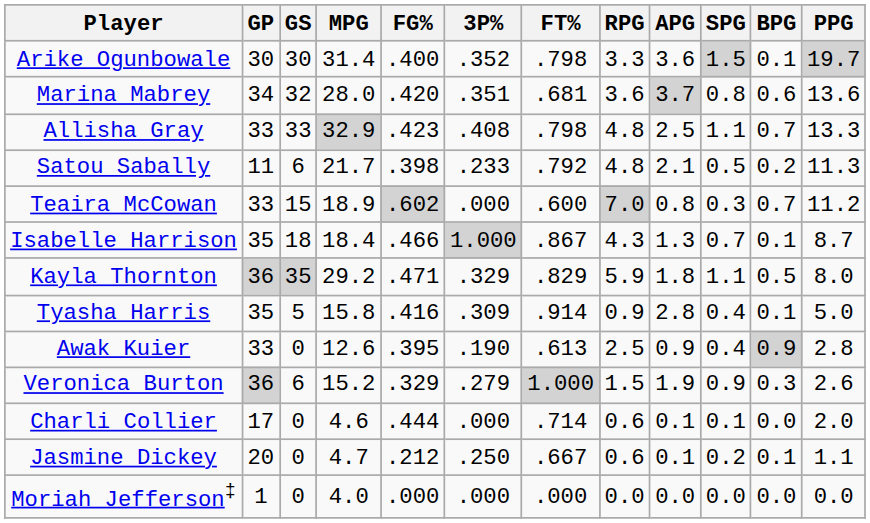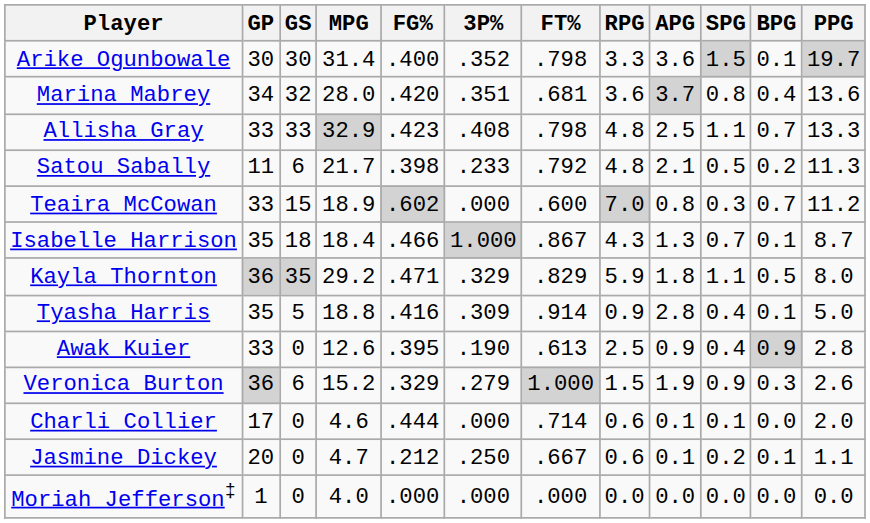Marina Mabrey | BPG: 0.6 -> 0.4
Tyasha Harris | MPG: 15.8 -> 18.8
